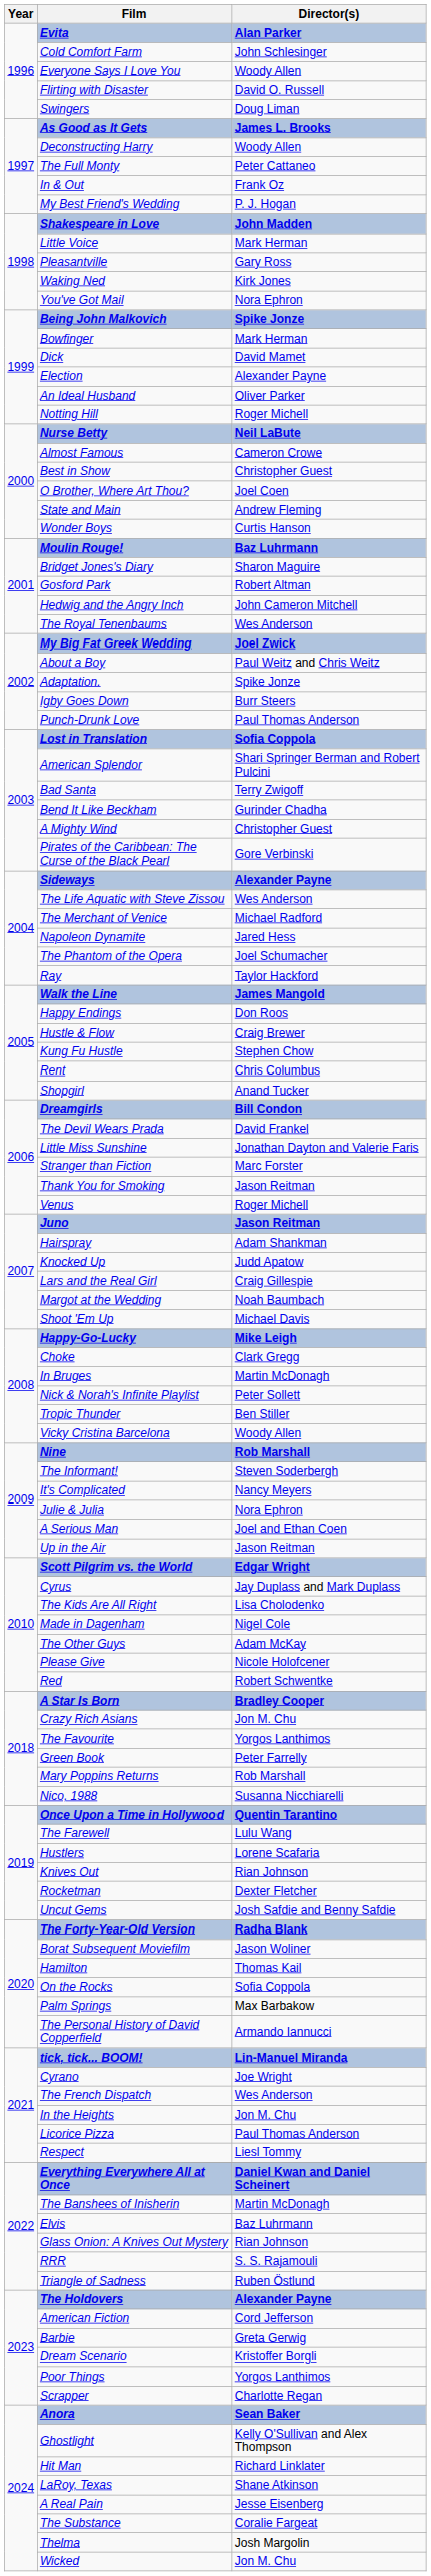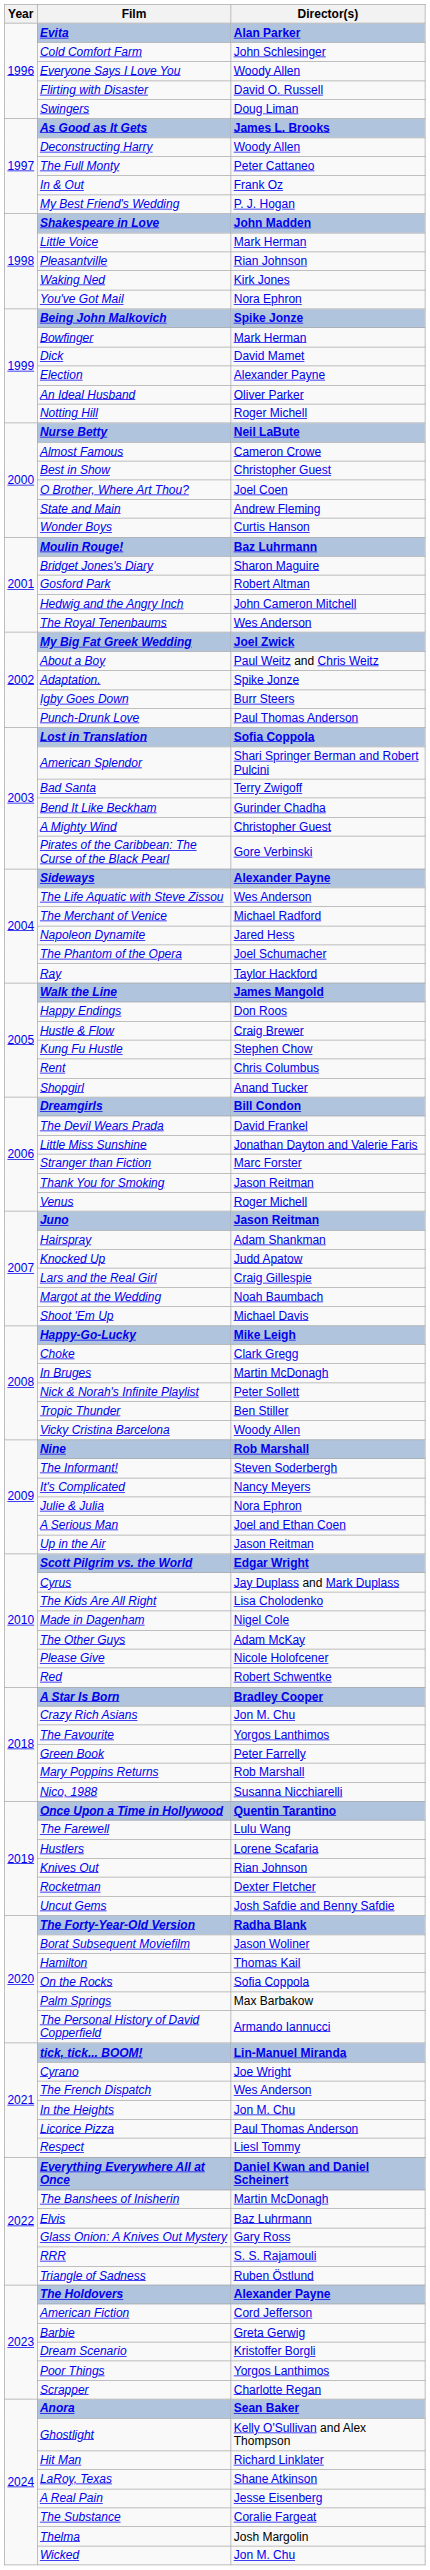Pleasantville | Director(s): Gary Ross -> Rian Johnson
Glass Onion: A Knives Out Mystery | Director(s): Rian Johnson -> Gary Ross
